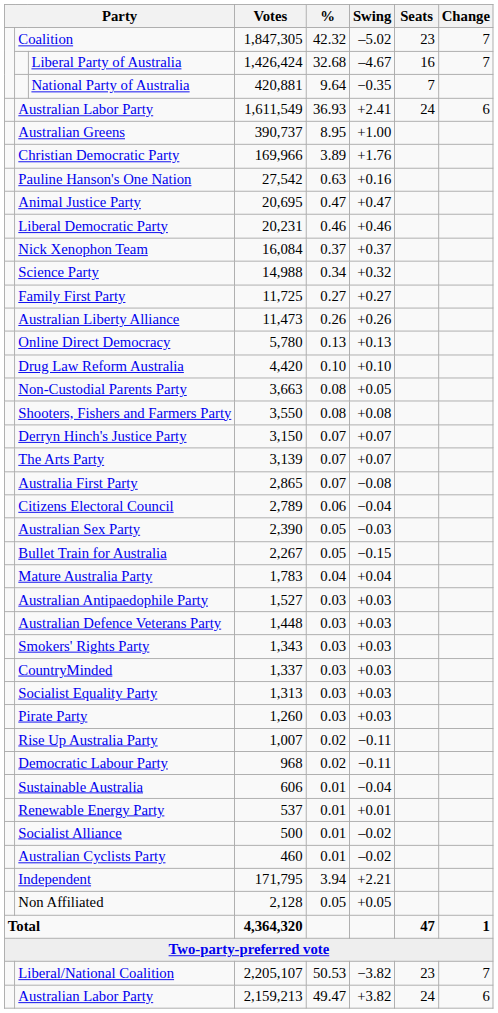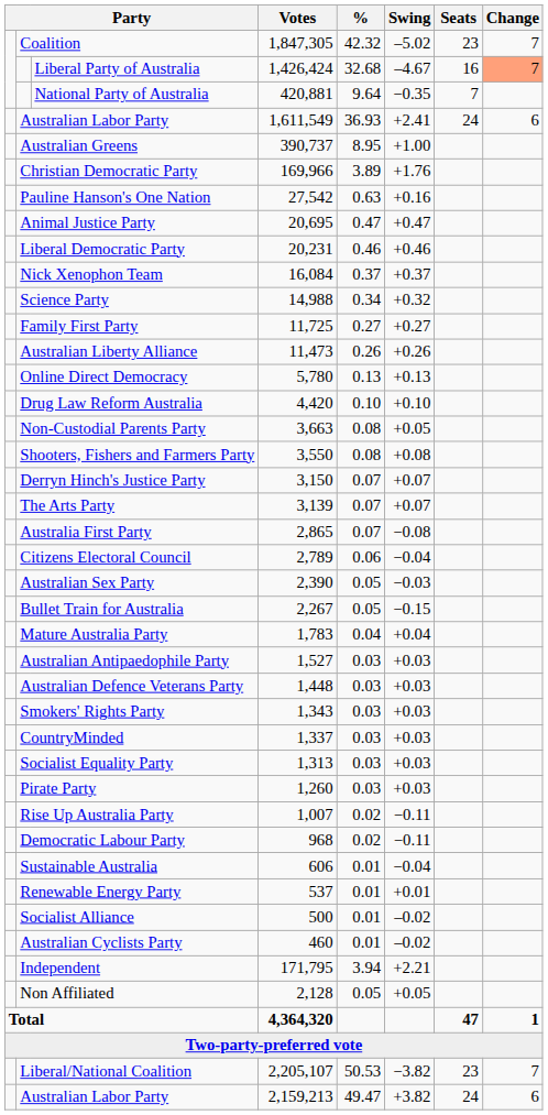Liberal Party of Australia | Change: no background -> lightsalmon background
